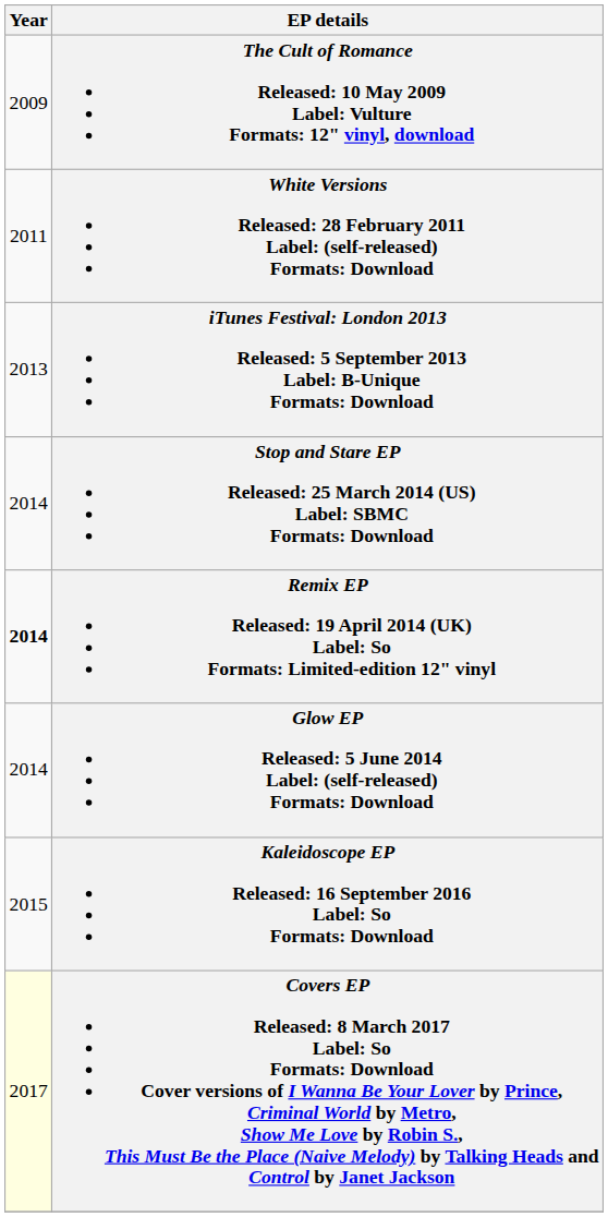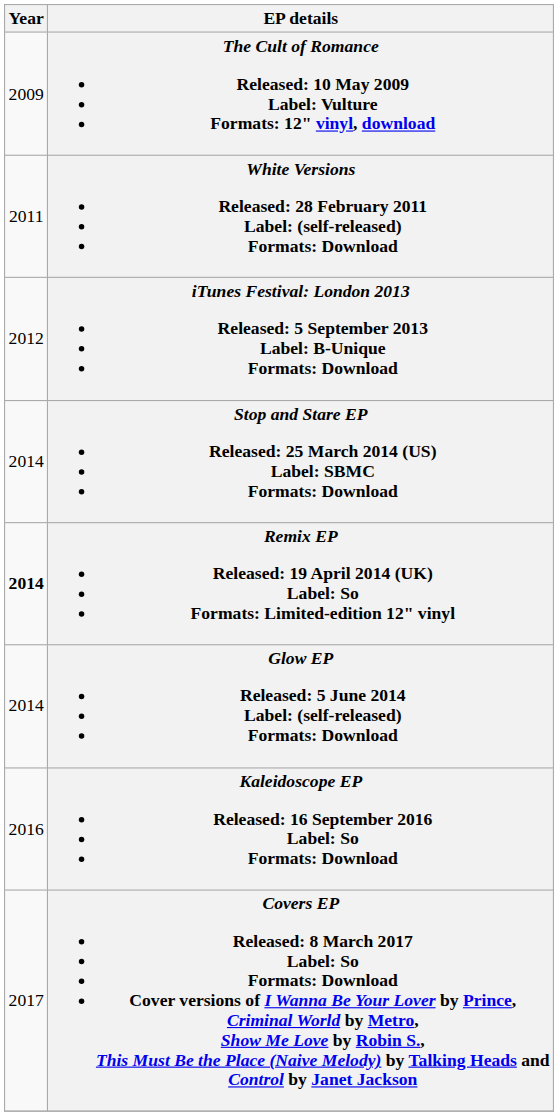row 4 | Year: 2013 -> 2012
row 8 | Year: 2015 -> 2016
row 9 | Year: lightyellow background -> no background
